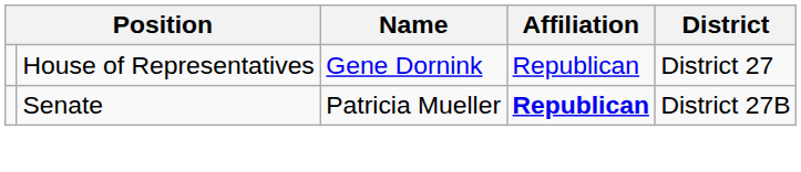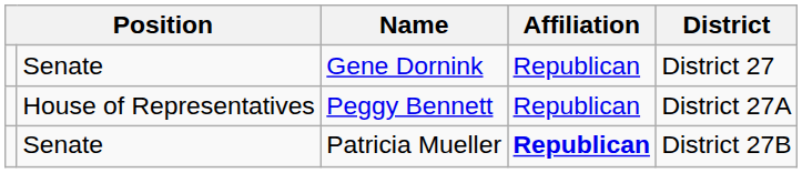Gene Dornink | column 2: House of Representatives -> Senate
+ row: House of Representatives | Peggy Bennett | Republican | District 27A
